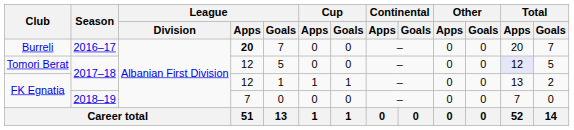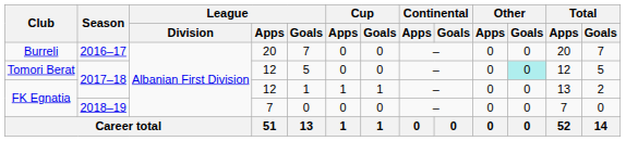Burreli | League / Apps: bold -> normal
Tomori Berat | Other / Goals: no background -> paleturquoise background
Tomori Berat | Total / Apps: lavender background -> no background
